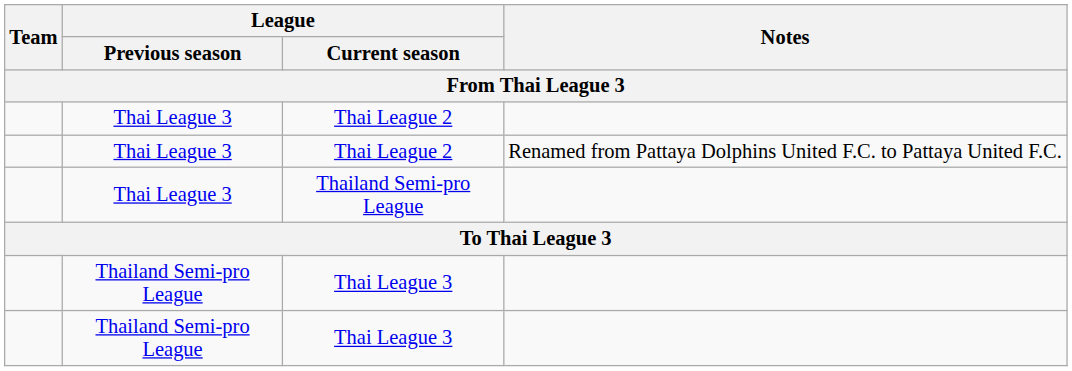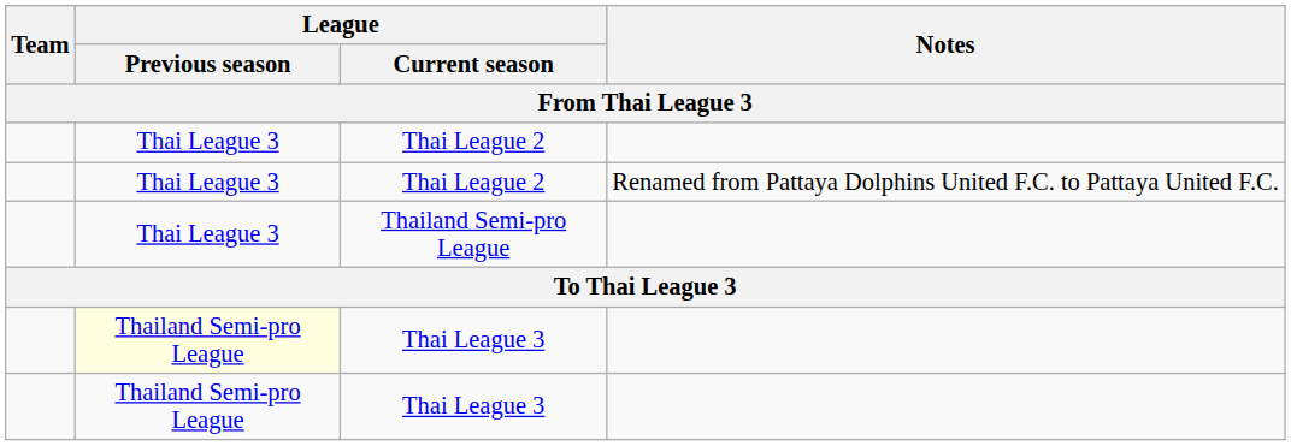row 8 | League / Previous season: no background -> lightyellow background
